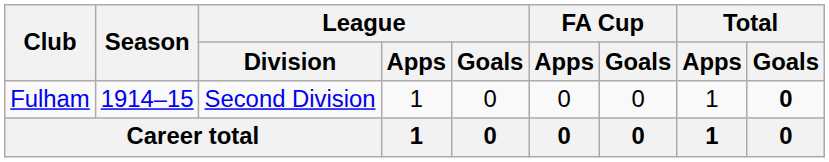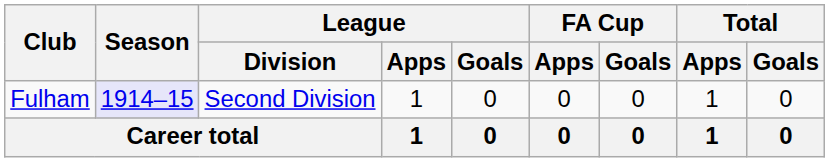Fulham | Season: no background -> lavender background
Fulham | Total / Goals: bold -> normal
